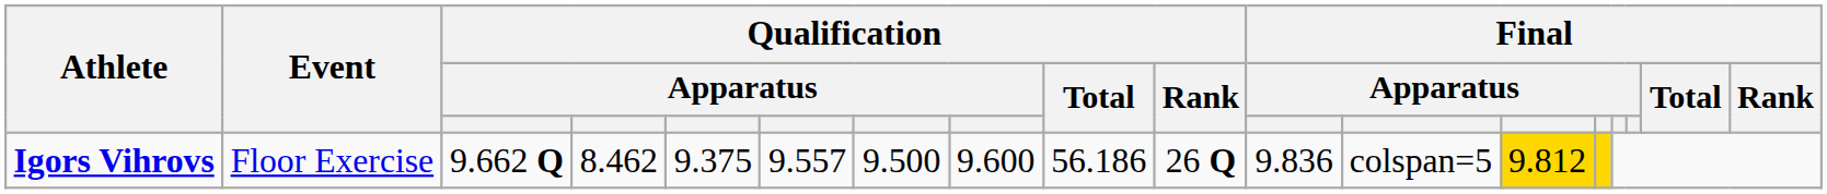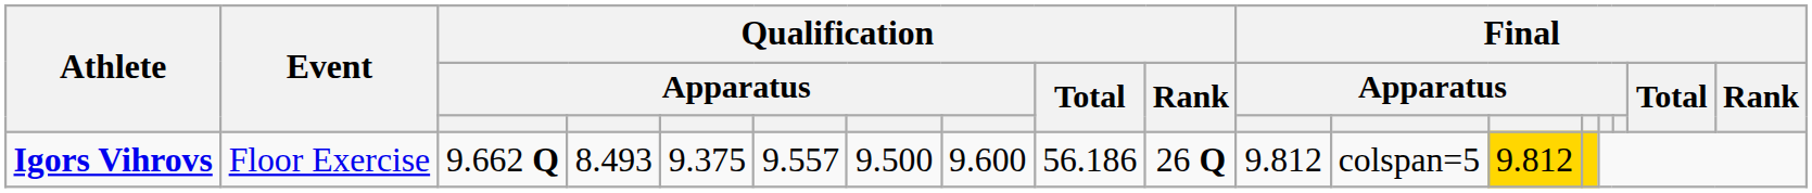Igors Vihrovs | column 4: 8.462 -> 8.493
Igors Vihrovs | column 11: 9.836 -> 9.812
